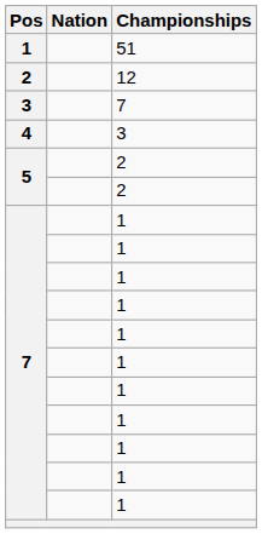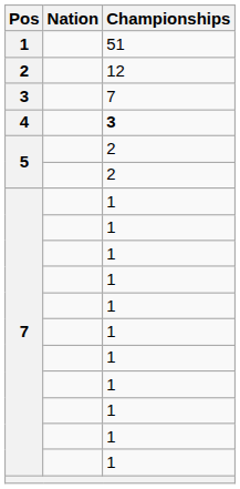4 | Championships: normal -> bold
